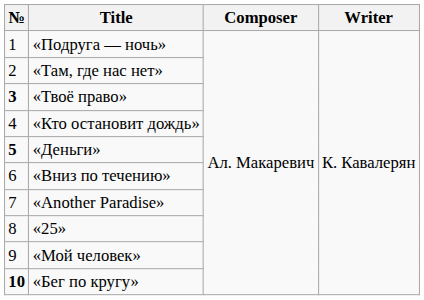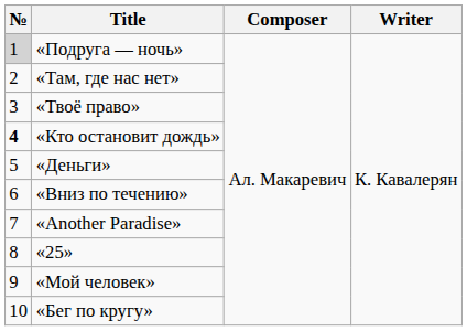«Подруга — ночь» | №: no background -> lightgrey background
«Твоё право» | №: bold -> normal
«Кто остановит дождь» | №: normal -> bold
«Деньги» | №: bold -> normal
«Бег по кругу» | №: bold -> normal
